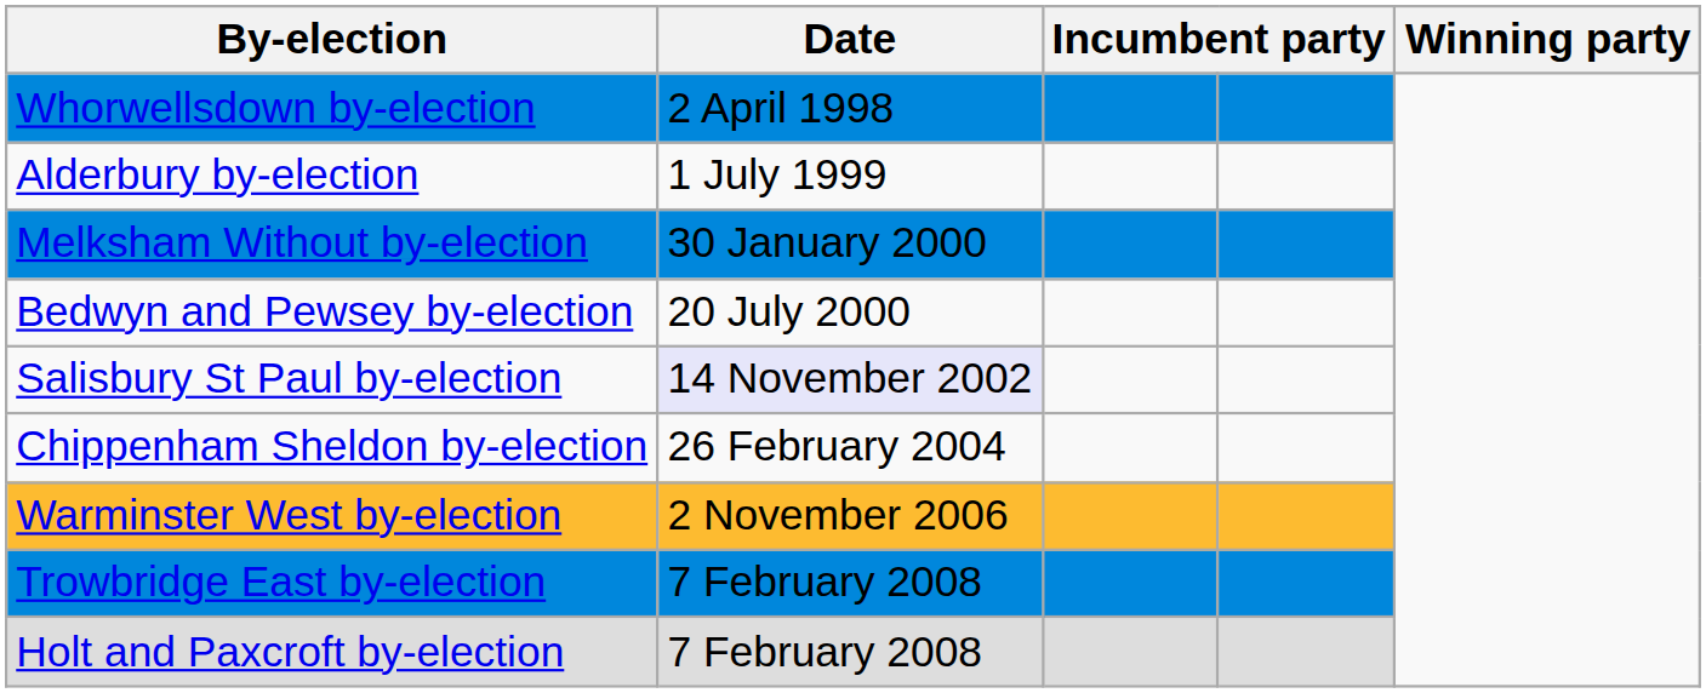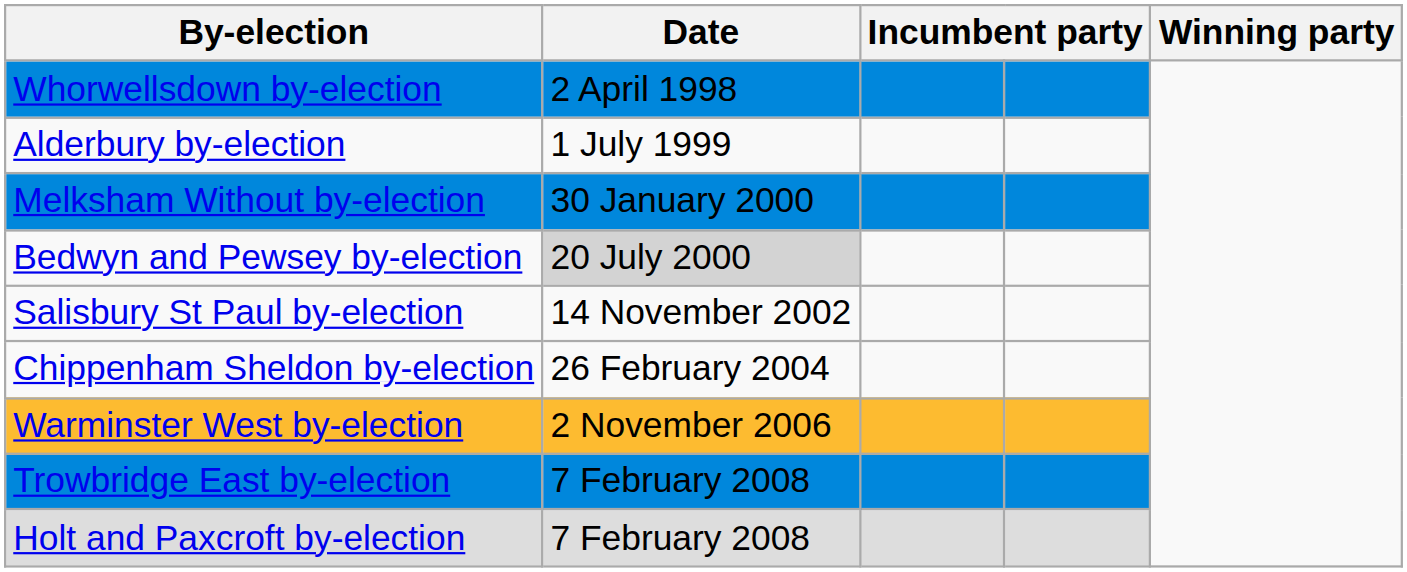Bedwyn and Pewsey by-election | Date: no background -> lightgrey background
Salisbury St Paul by-election | Date: lavender background -> no background
